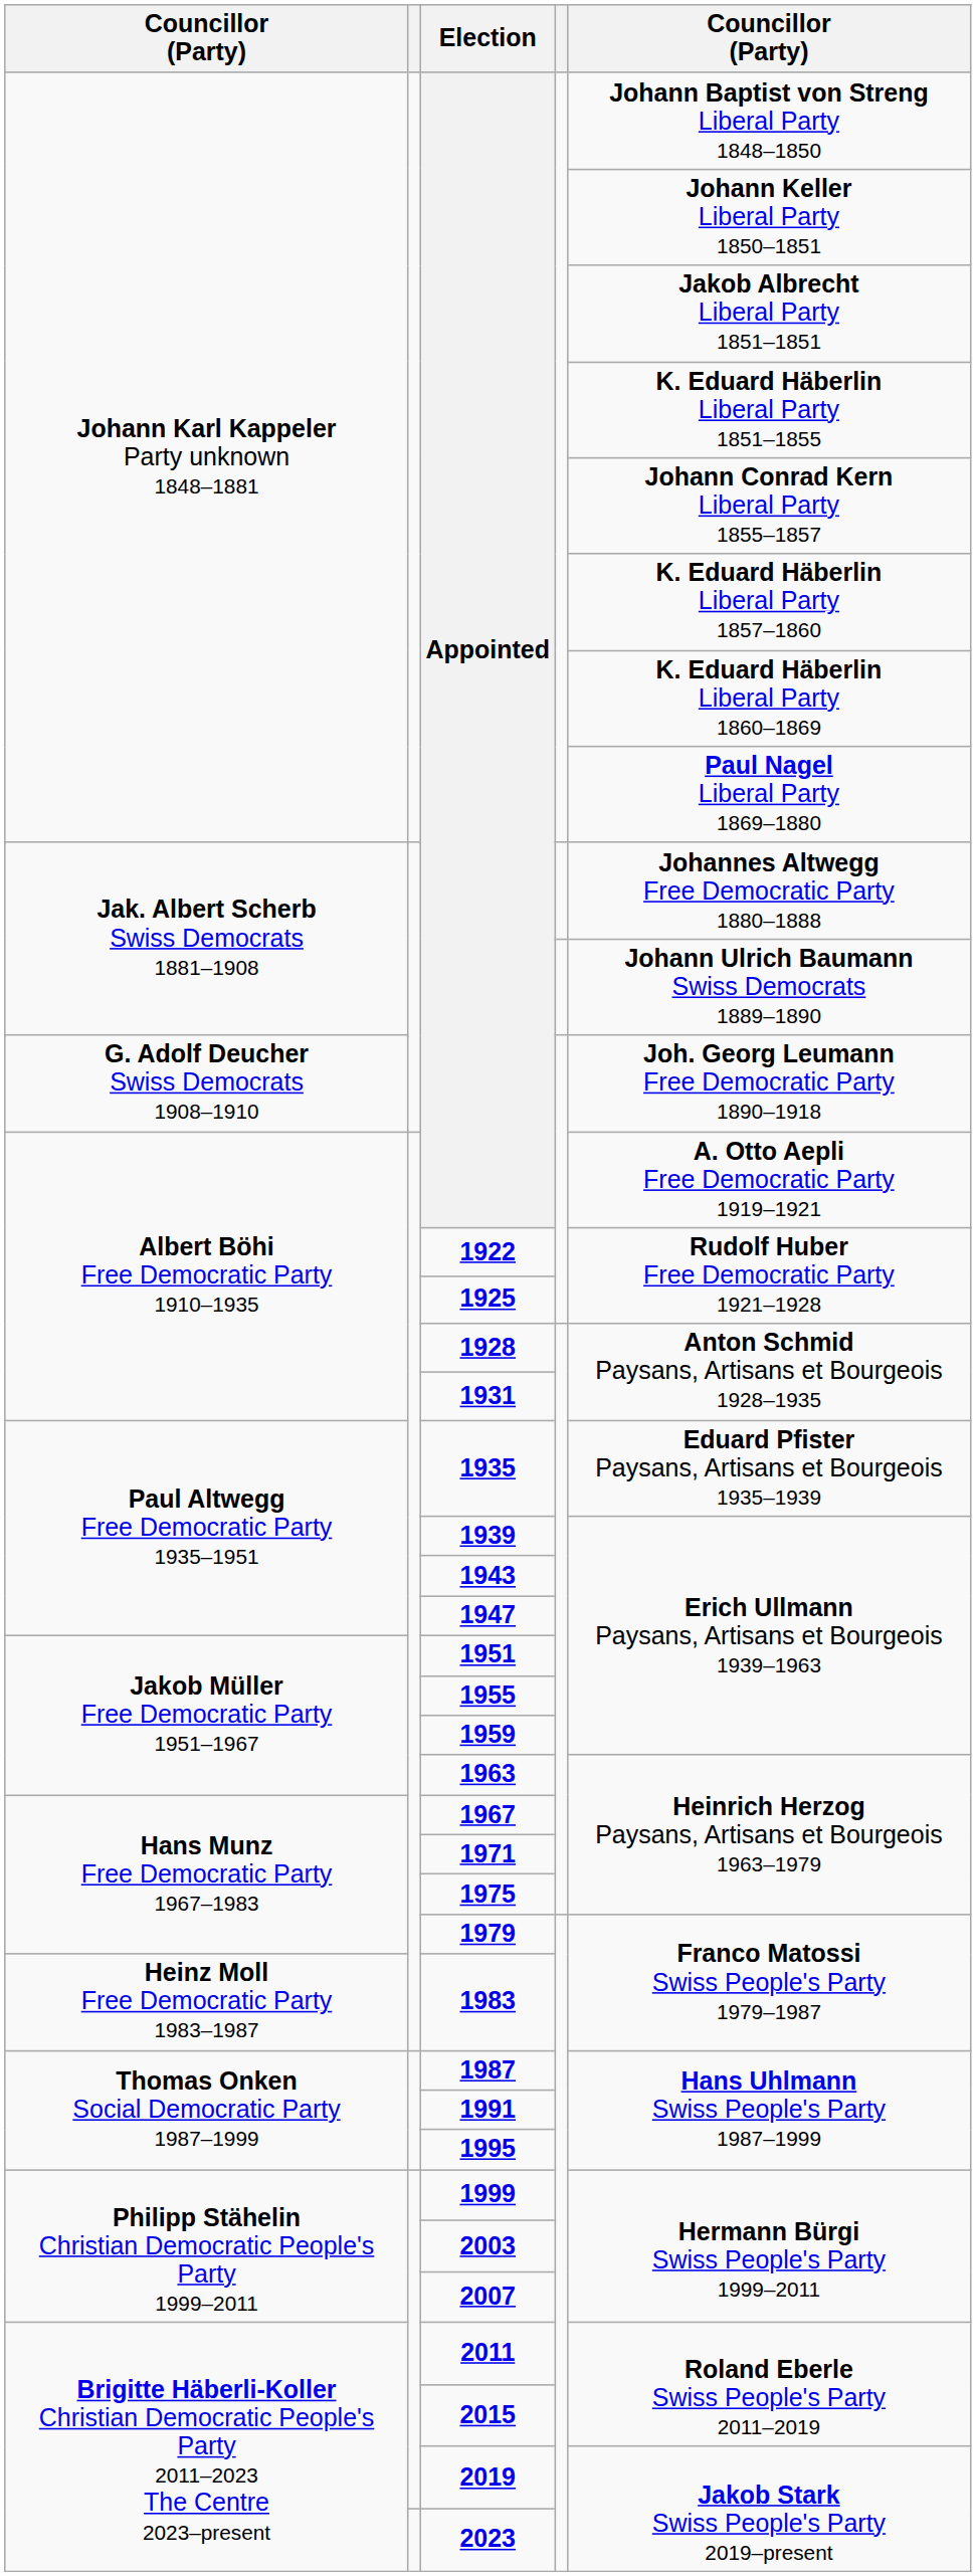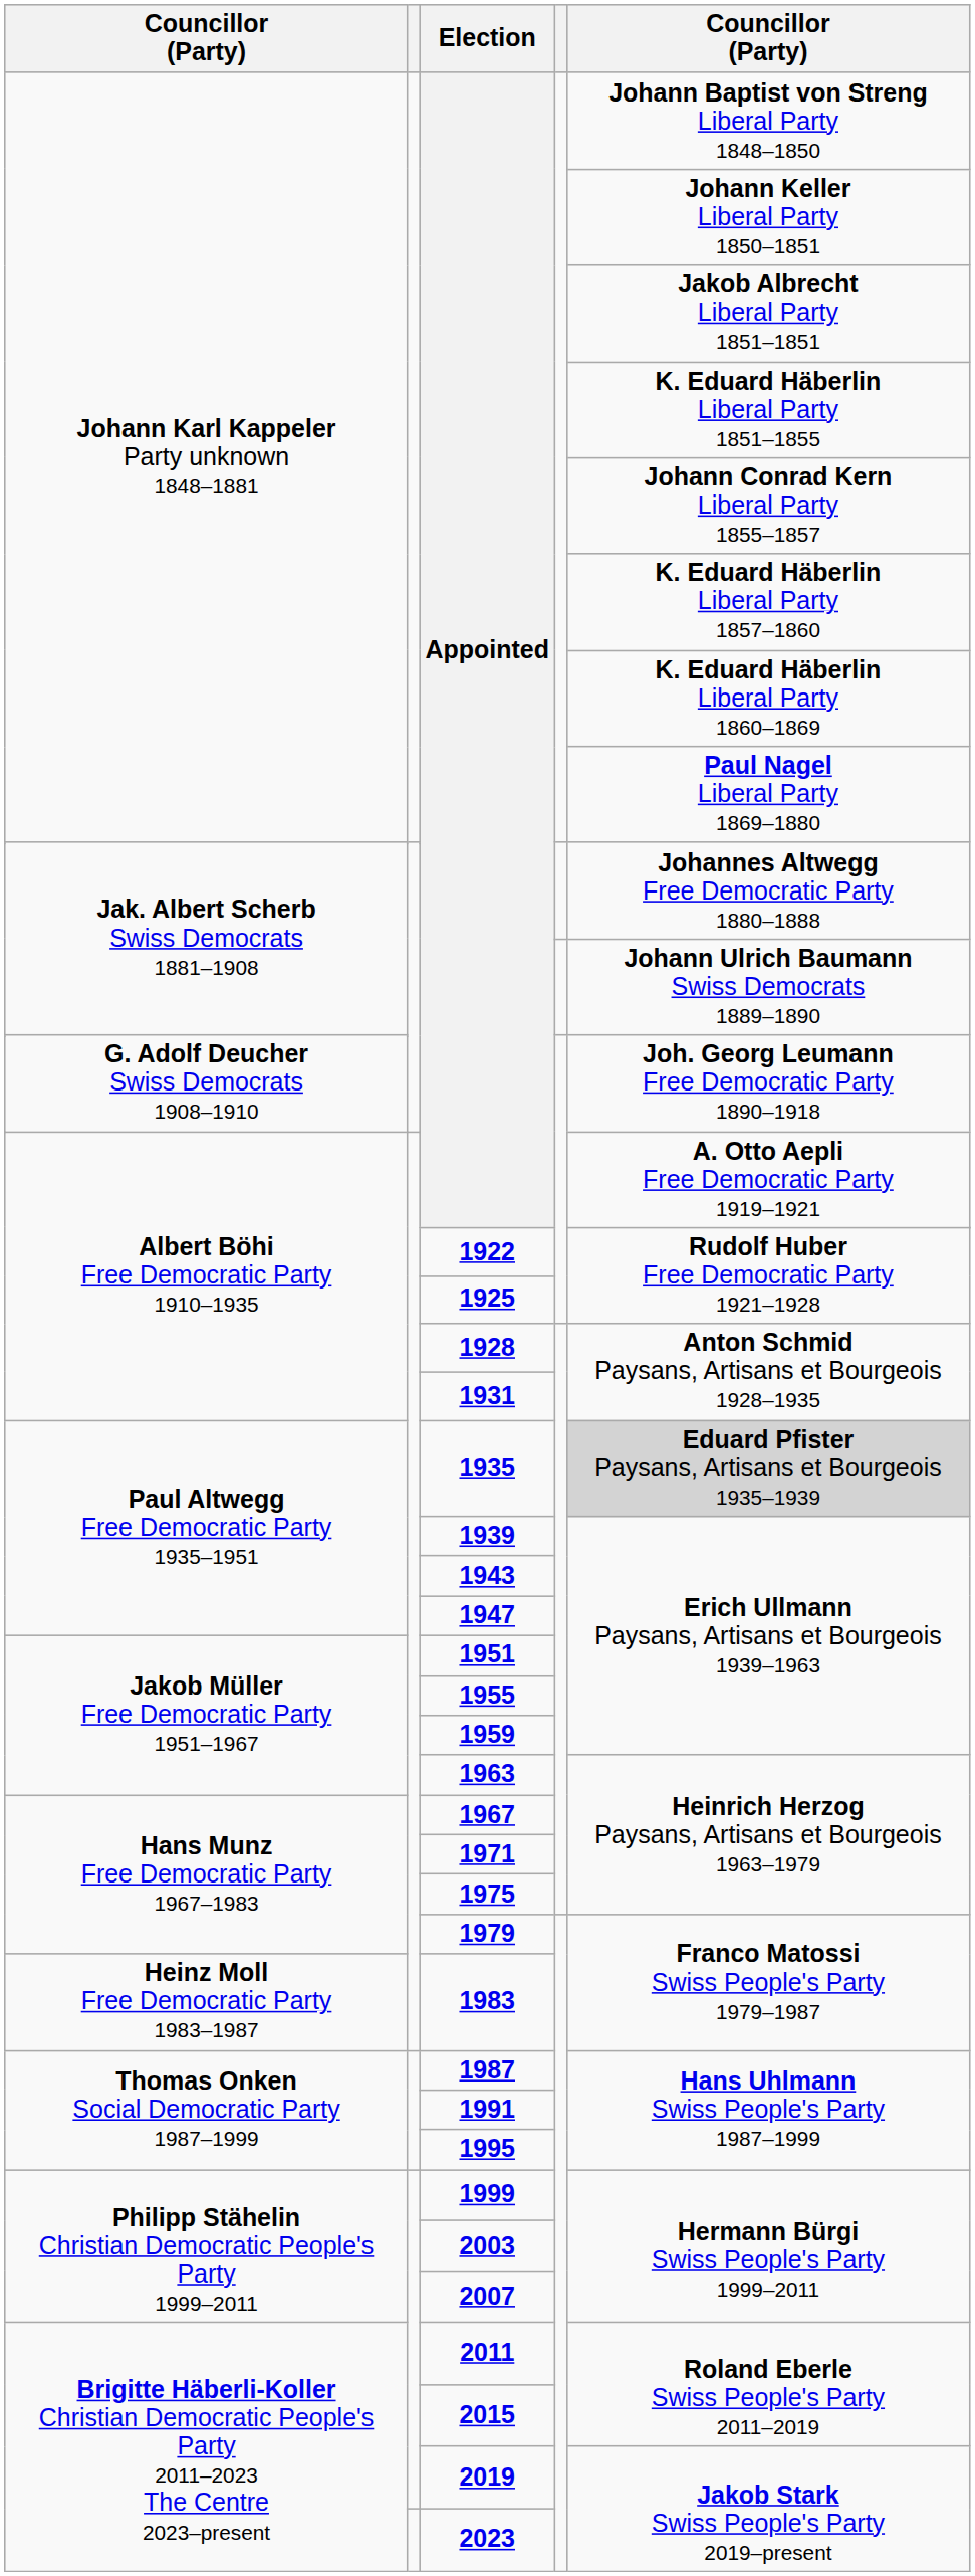1935 | column 5: no background -> lightgrey background
